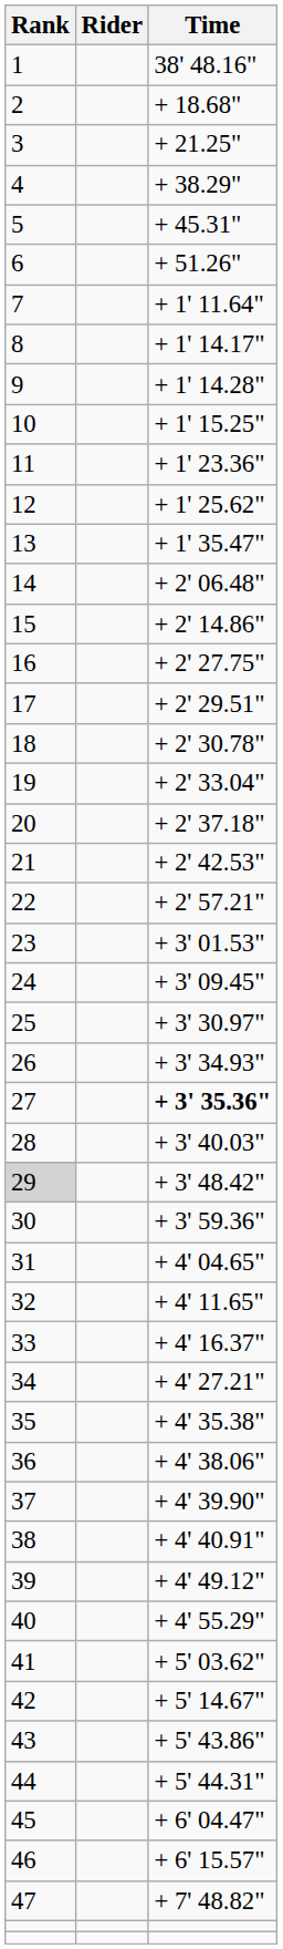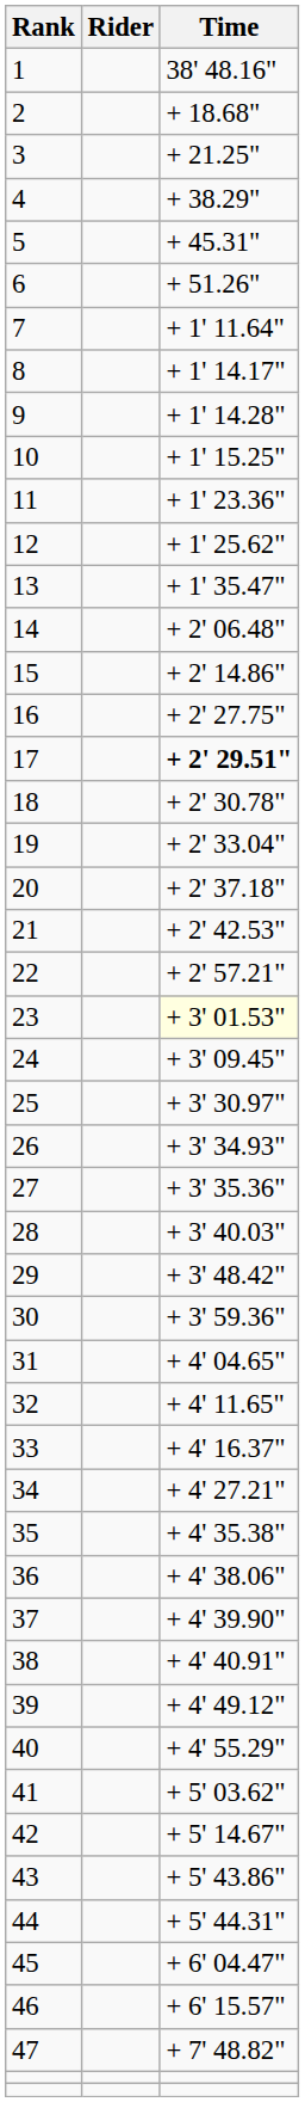17 | Time: normal -> bold
23 | Time: no background -> lightyellow background
27 | Time: bold -> normal
29 | Rank: lightgrey background -> no background
